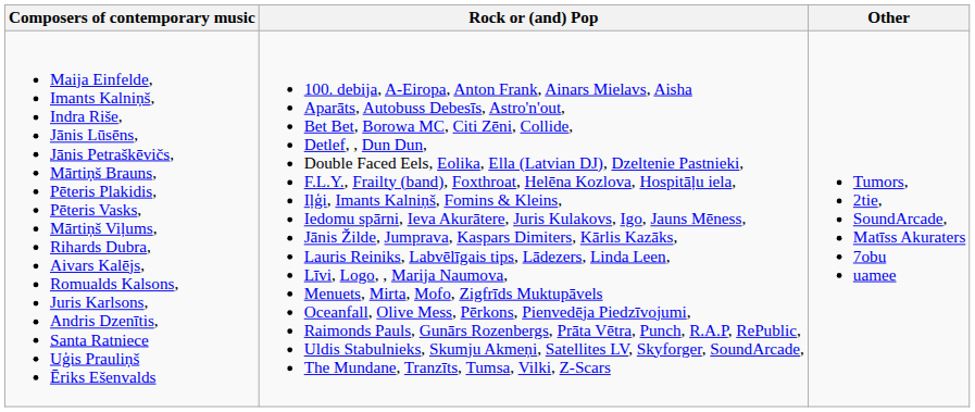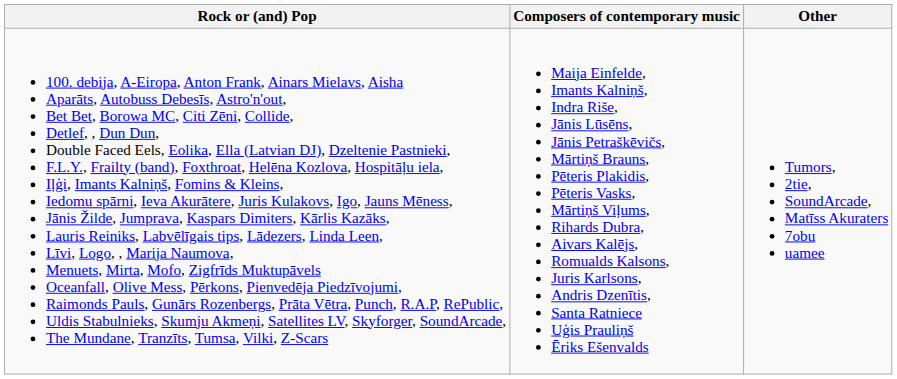columns swapped: Composers of contemporary music <-> Rock or (and) Pop
